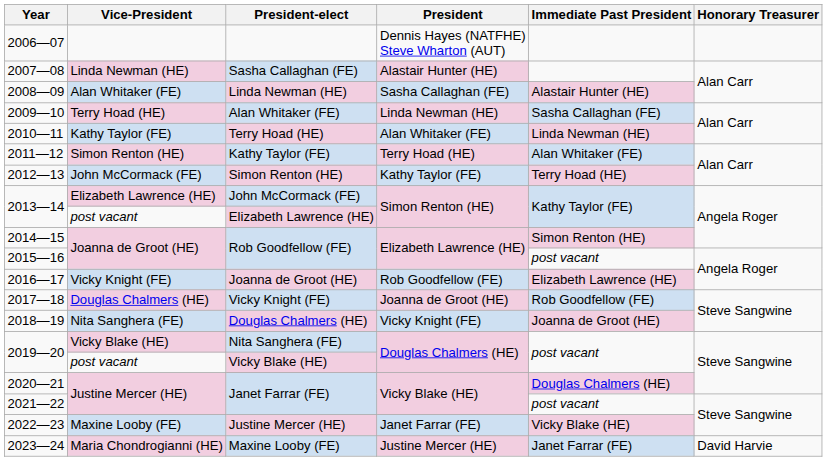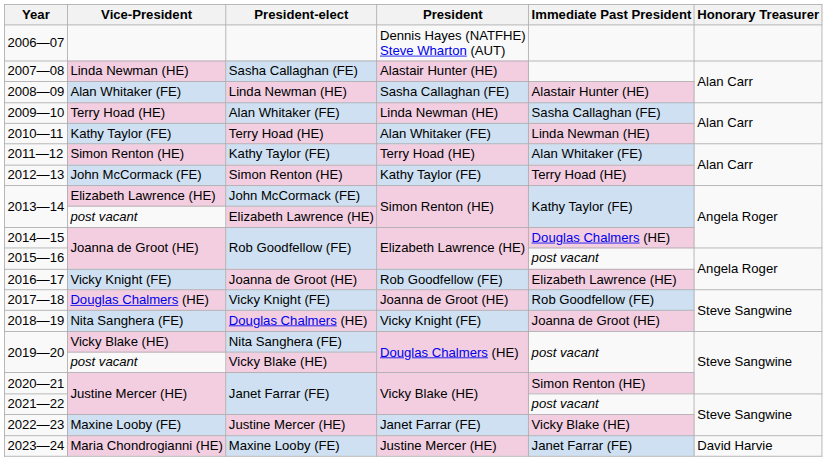2014—15 / Rob Goodfellow (FE) | Immediate Past President: Simon Renton (HE) -> Douglas Chalmers (HE)
2020—21 / Janet Farrar (FE) | Immediate Past President: Douglas Chalmers (HE) -> Simon Renton (HE)
